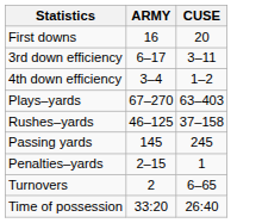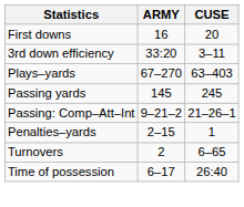3rd down efficiency | ARMY: 6–17 -> 33:20
- row: 4th down efficiency | 3–4 | 1–2
- row: Rushes–yards | 46–125 | 37–158
+ row: Passing: Comp–Att–Int | 9–21–2 | 21–26–1
Time of possession | ARMY: 33:20 -> 6–17
